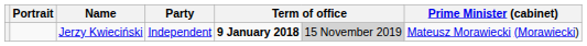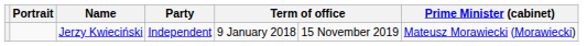Jerzy Kwieciński | column 5: bold -> normal
Jerzy Kwieciński | column 6: lightgrey background -> no background
